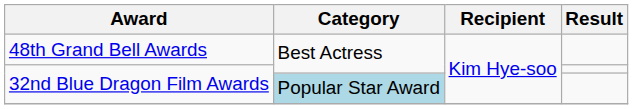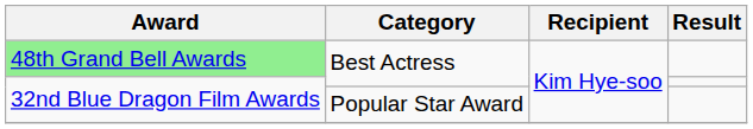48th Grand Bell Awards | Award: no background -> lightgreen background
32nd Blue Dragon Film Awards / Popular Star Award | Category: lightblue background -> no background
